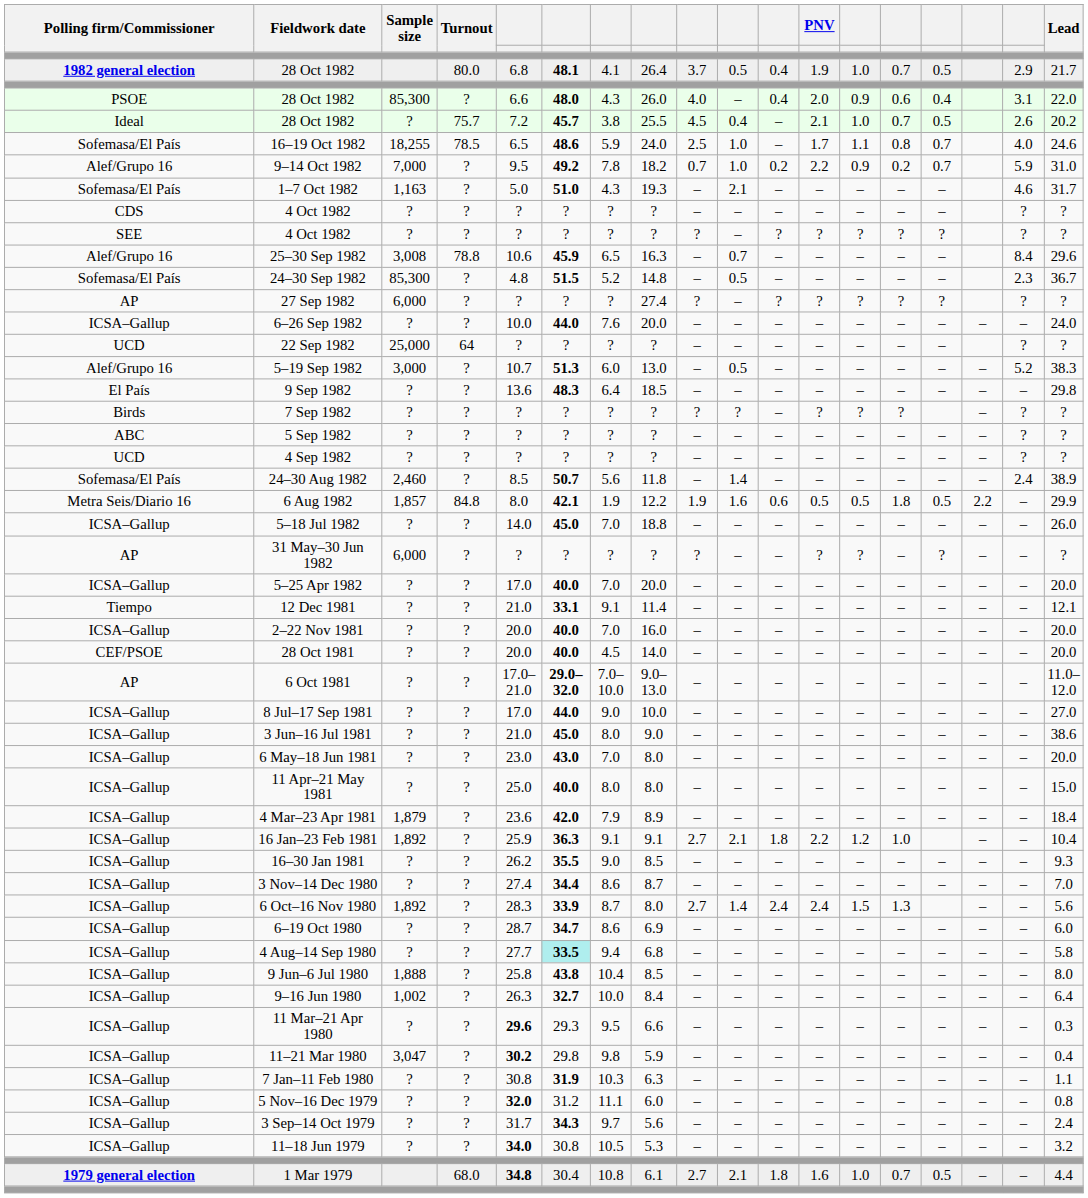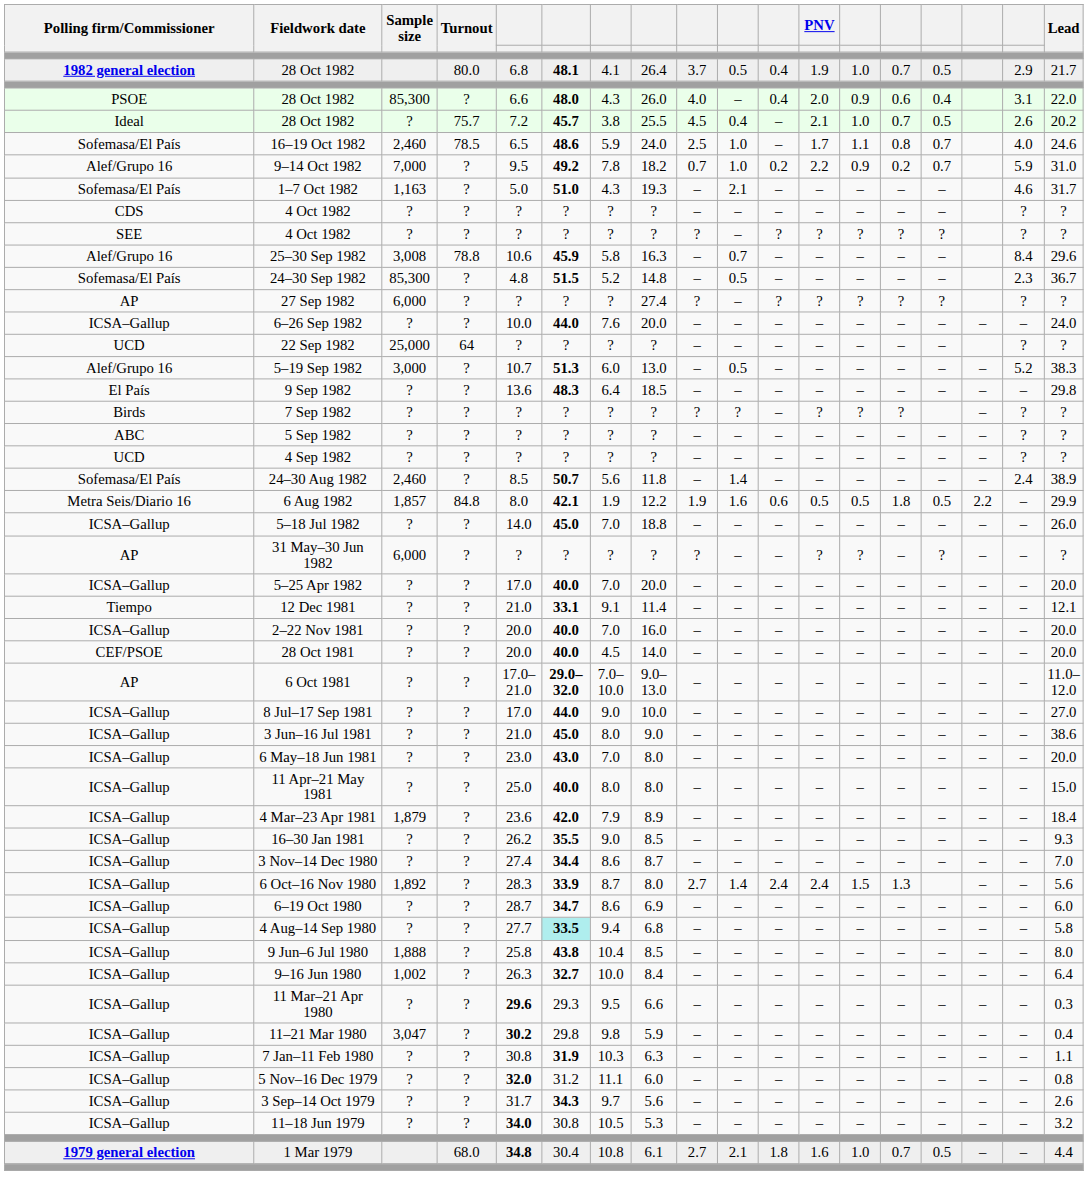16–19 Oct 1982 | Sample size: 18,255 -> 2,460
25–30 Sep 1982 | column 7: 6.5 -> 5.8
- row: ICSA–Gallup | 16 Jan–23 Feb 1981 | 1,892 | ? | 25.9 | 36.3 | 9.1 | 9.1 | 2.7 | 2.1 | 1.8 | 2.2 | 1.2 | 1.0 | – | – | 10.4
3 Sep–14 Oct 1979 | Lead: 2.4 -> 2.6
